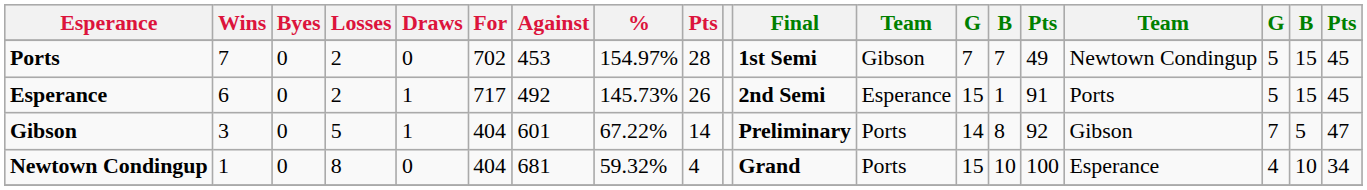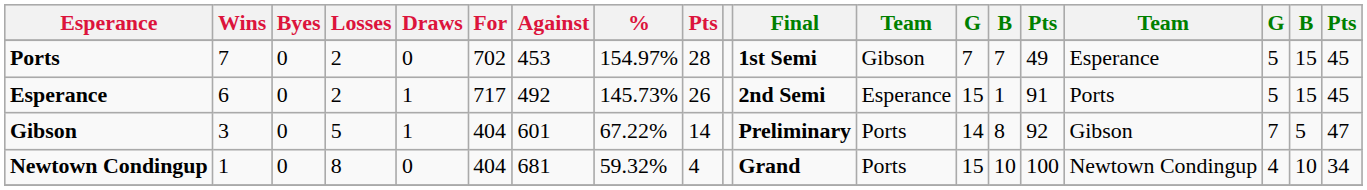row 2 | column 16: Newtown Condingup -> Esperance
row 5 | column 16: Esperance -> Newtown Condingup
